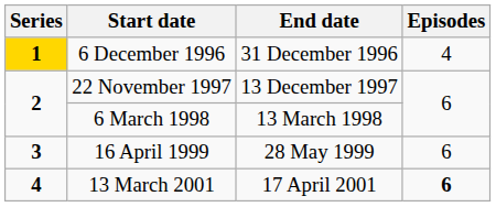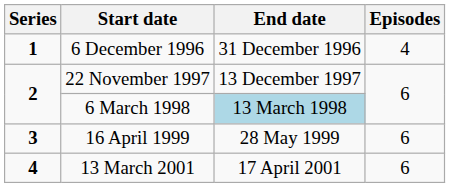6 December 1996 | Series: gold background -> no background
6 March 1998 | End date: no background -> lightblue background
13 March 2001 | Episodes: bold -> normal
